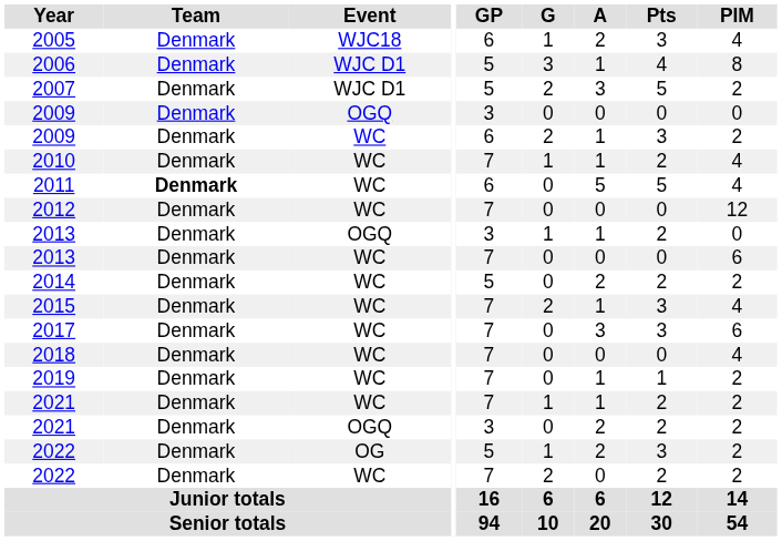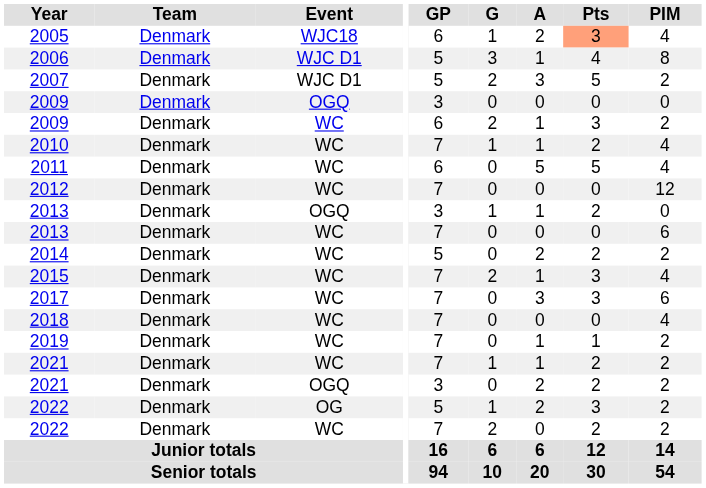2005 | Pts: no background -> lightsalmon background
2011 | Team: bold -> normal
